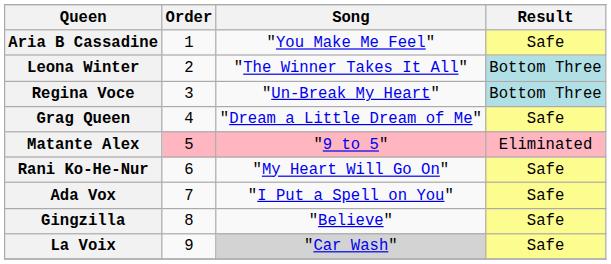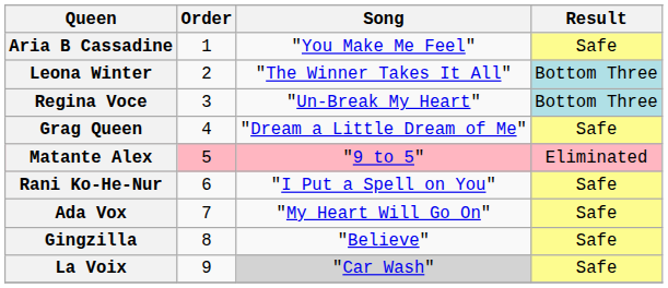Rani Ko-He-Nur | Song: "My Heart Will Go On" -> "I Put a Spell on You"
Ada Vox | Song: "I Put a Spell on You" -> "My Heart Will Go On"
